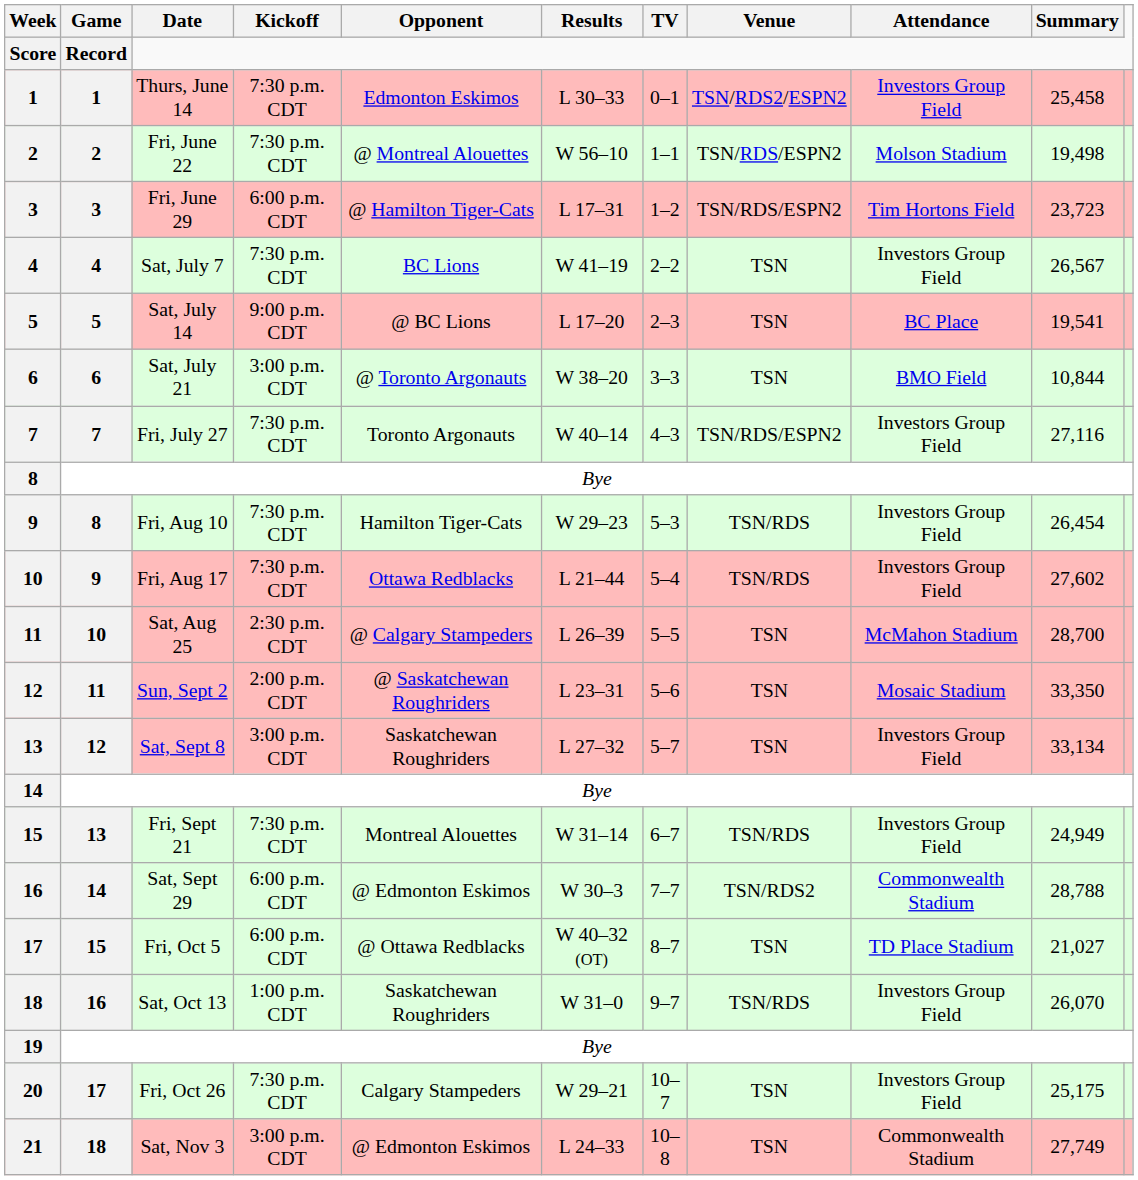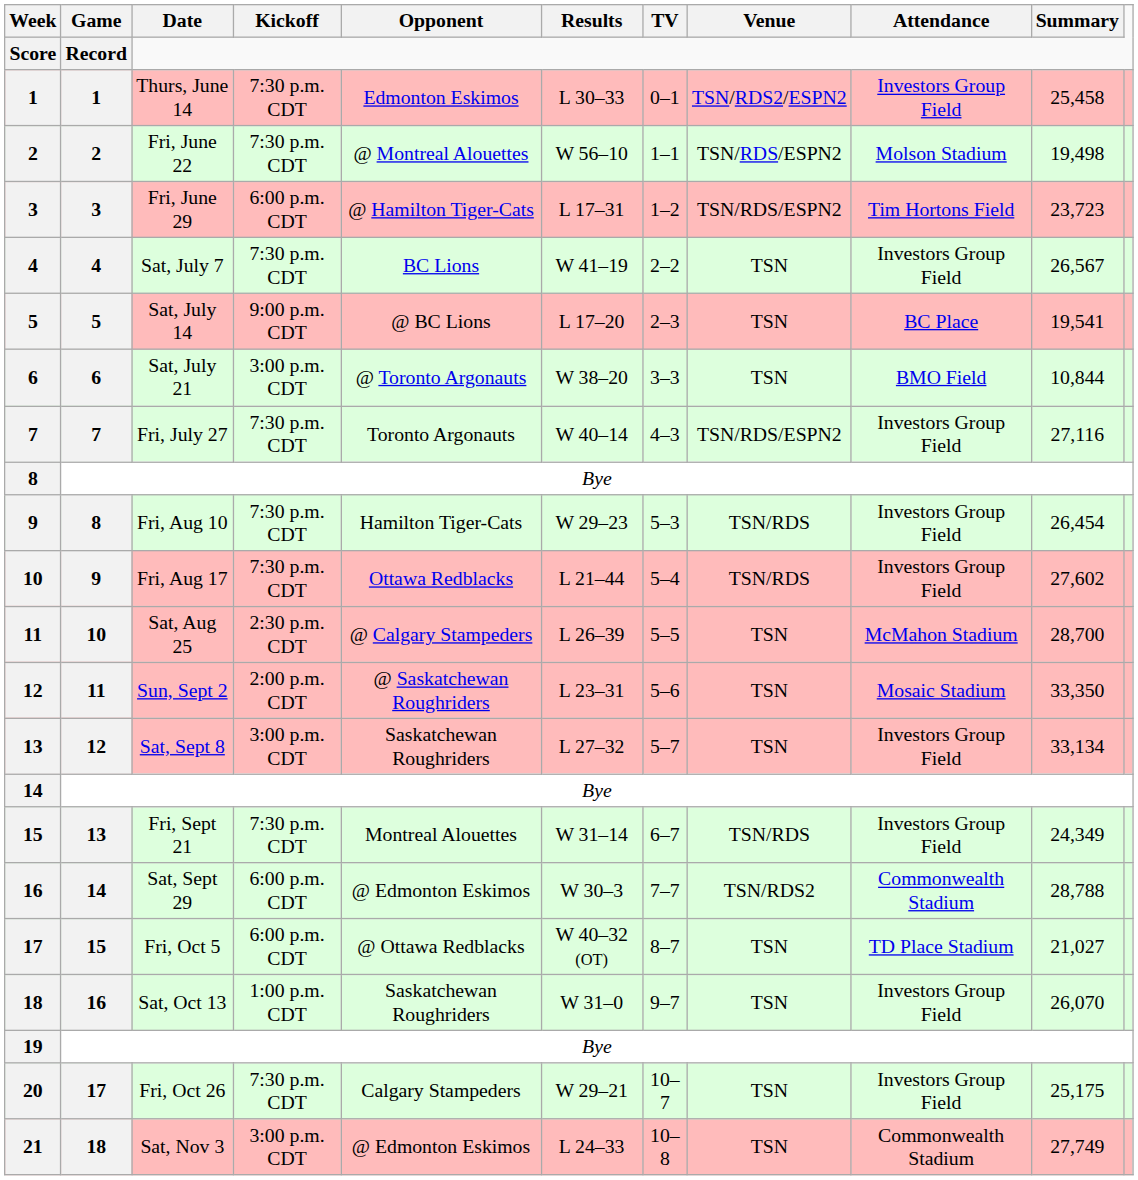Fri, Sept 21 | Summary: 24,949 -> 24,349
Sat, Oct 13 | Venue: TSN/RDS -> TSN
